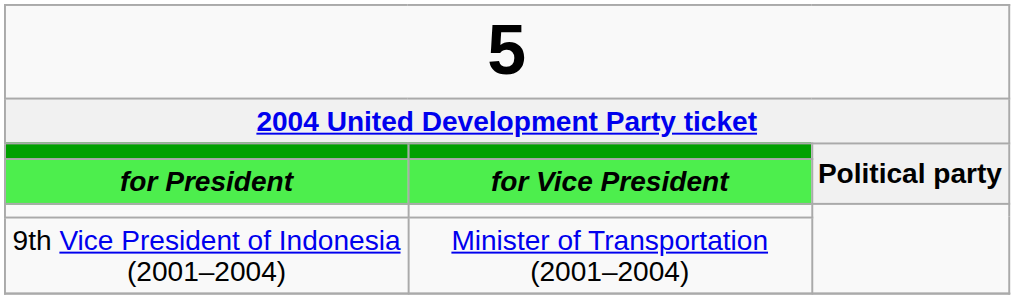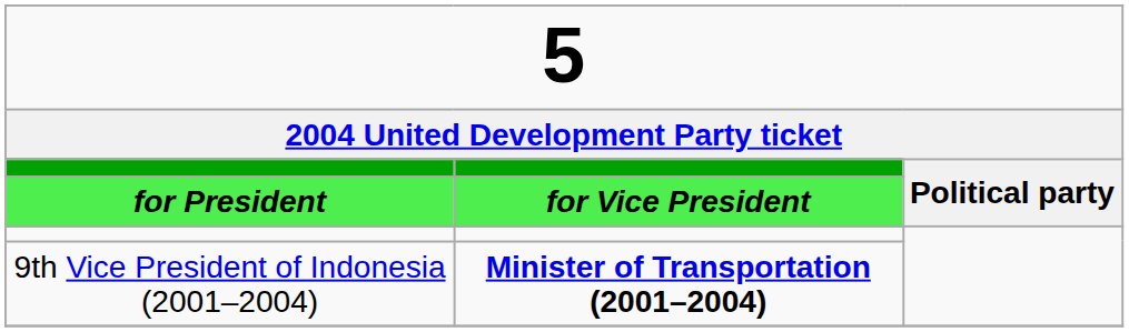9th Vice President of Indonesia (2001–2004) | column 2: normal -> bold
